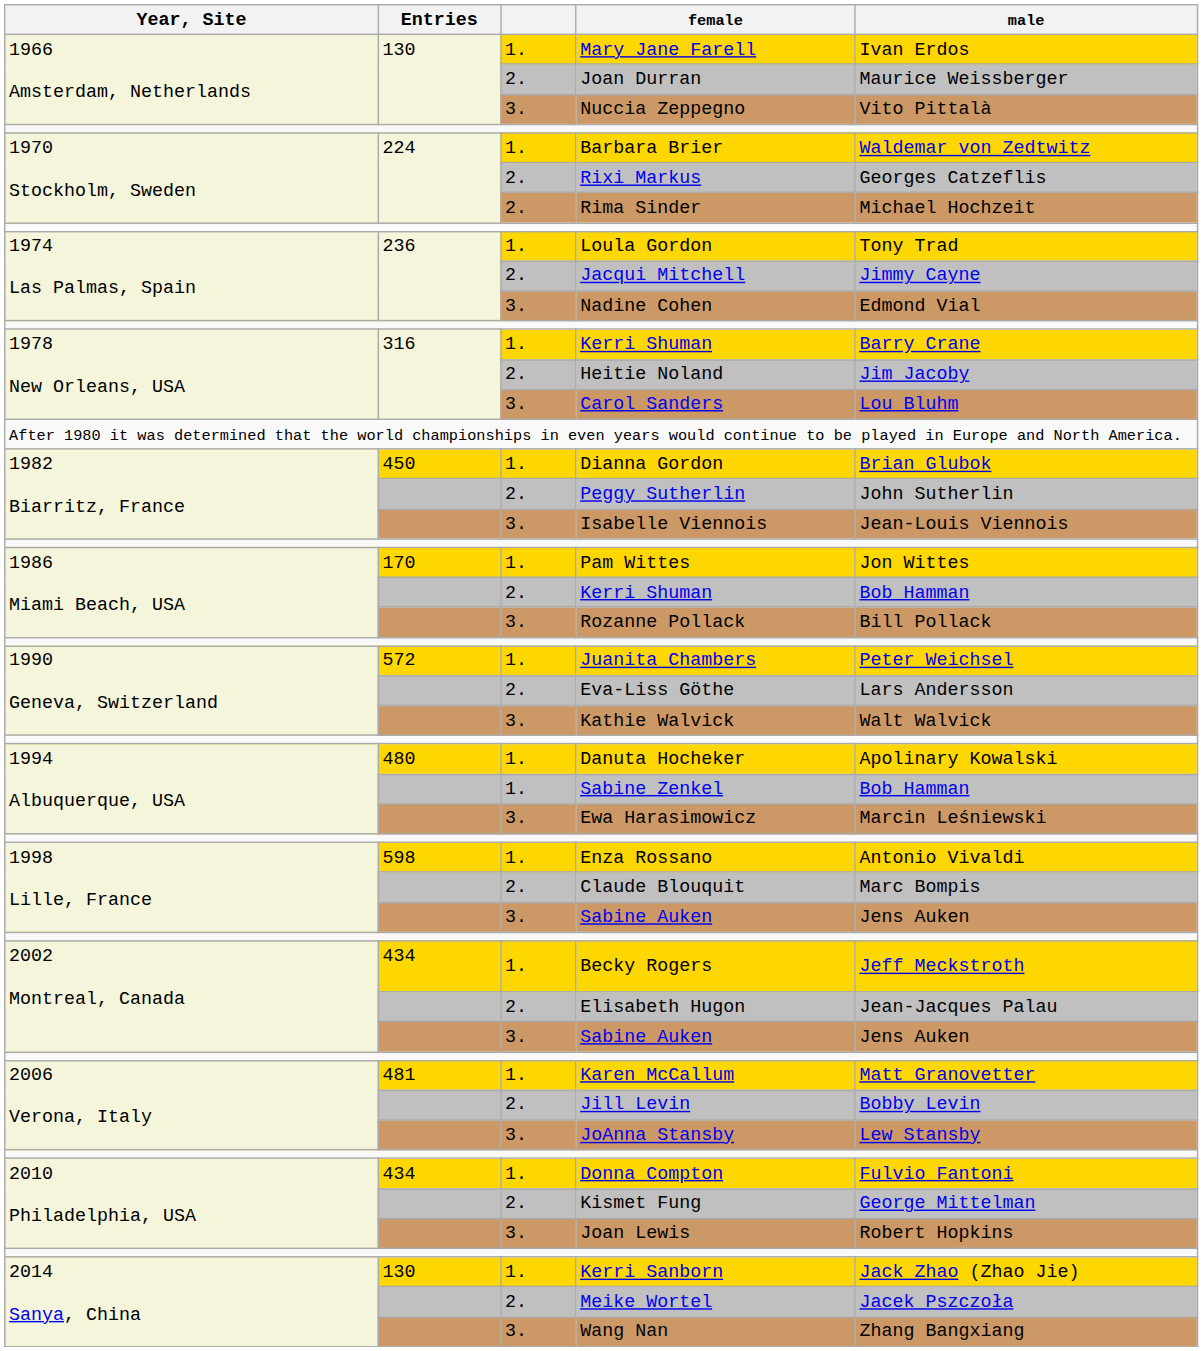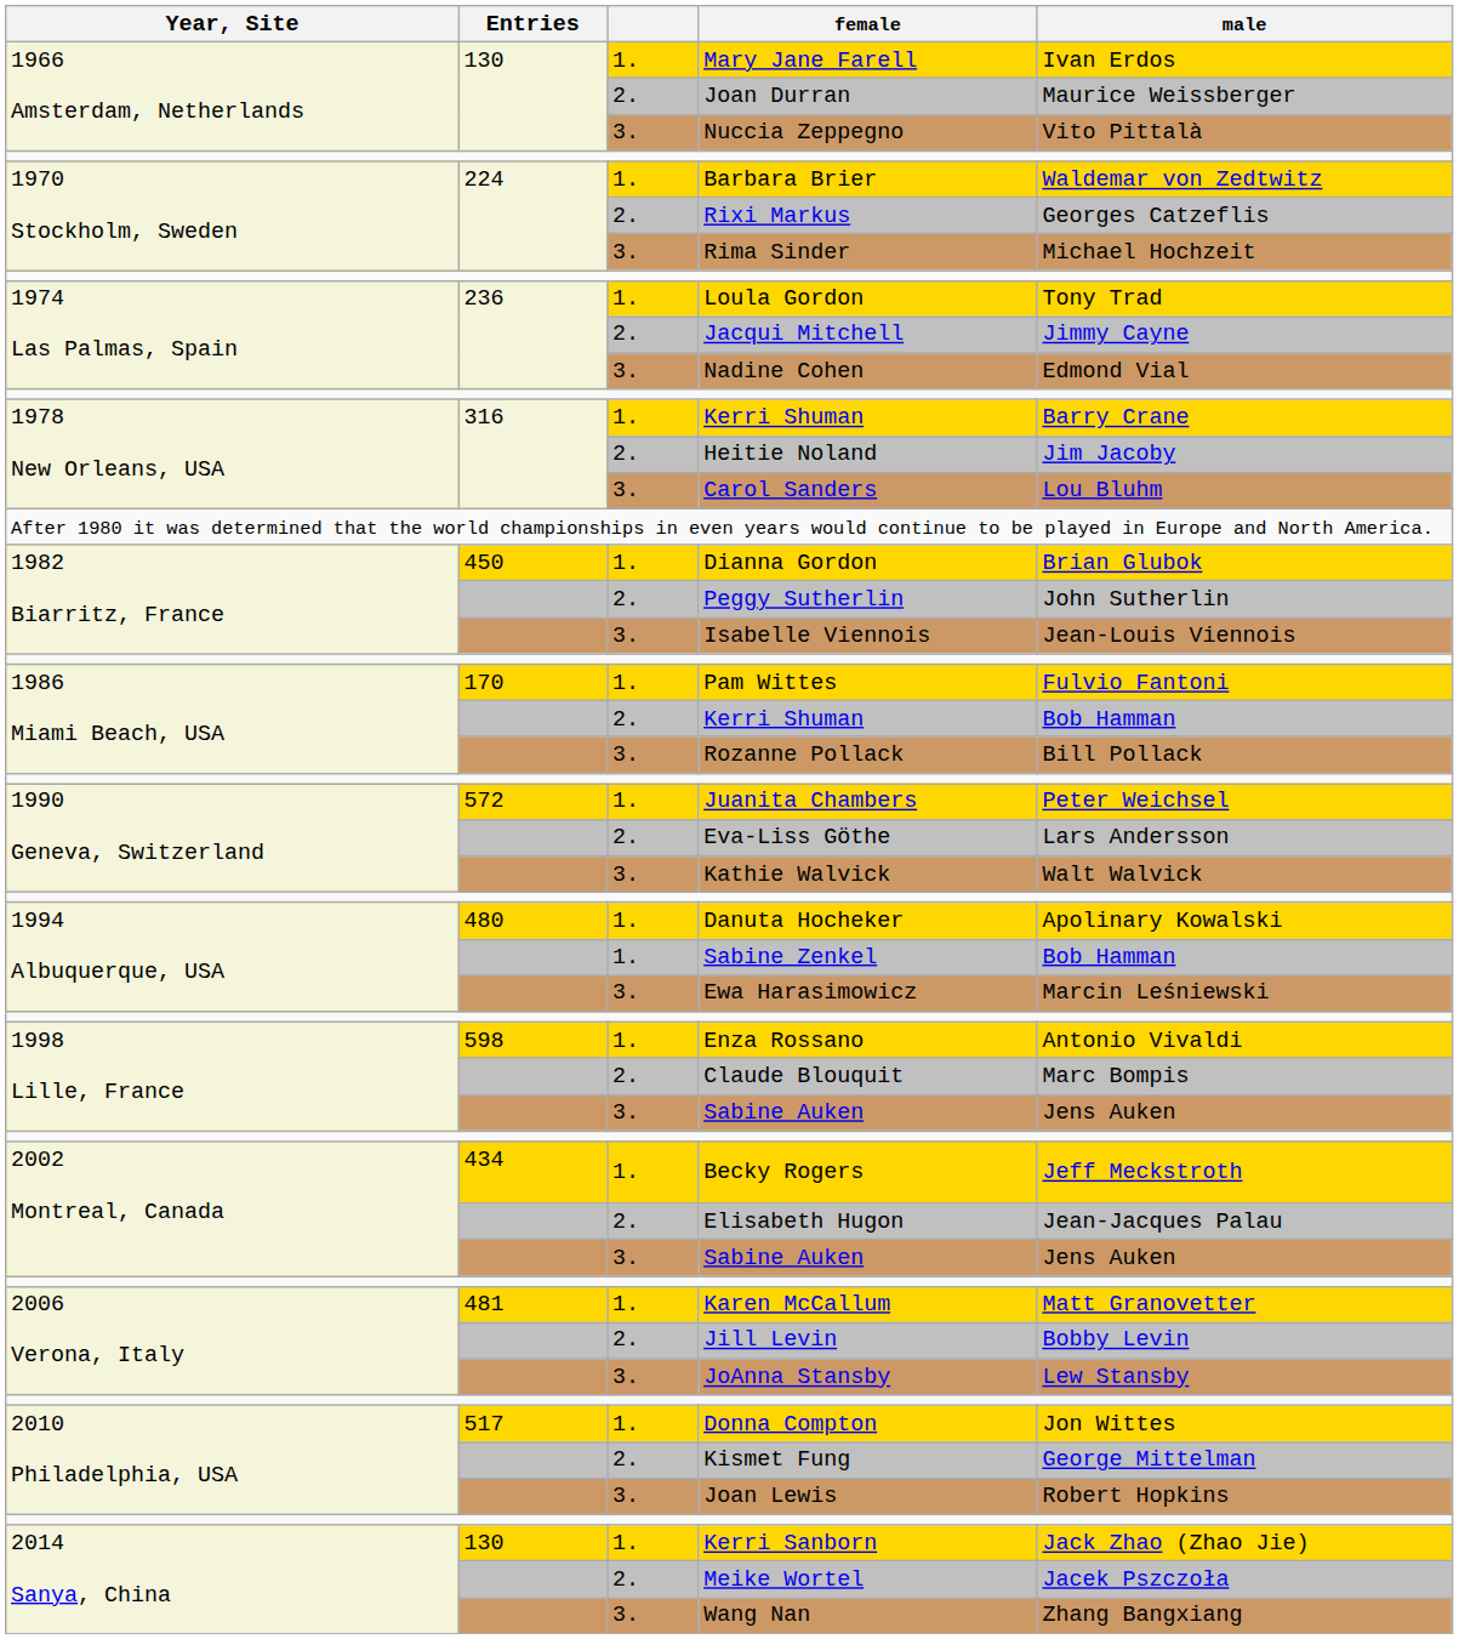Rima Sinder | column 3: 2. -> 3.
Pam Wittes | male: Jon Wittes -> Fulvio Fantoni
Donna Compton | Entries: 434 -> 517
Donna Compton | male: Fulvio Fantoni -> Jon Wittes
